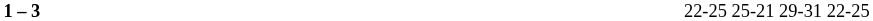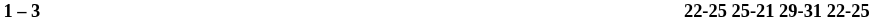row 1 | column 2: normal -> bold
